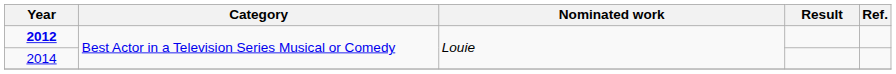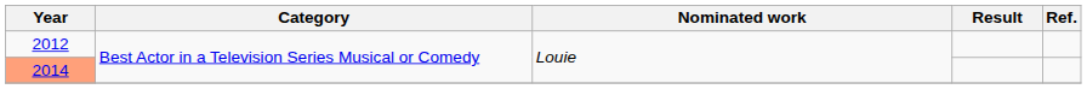2012 | Year: bold -> normal
2014 | Year: no background -> lightsalmon background
